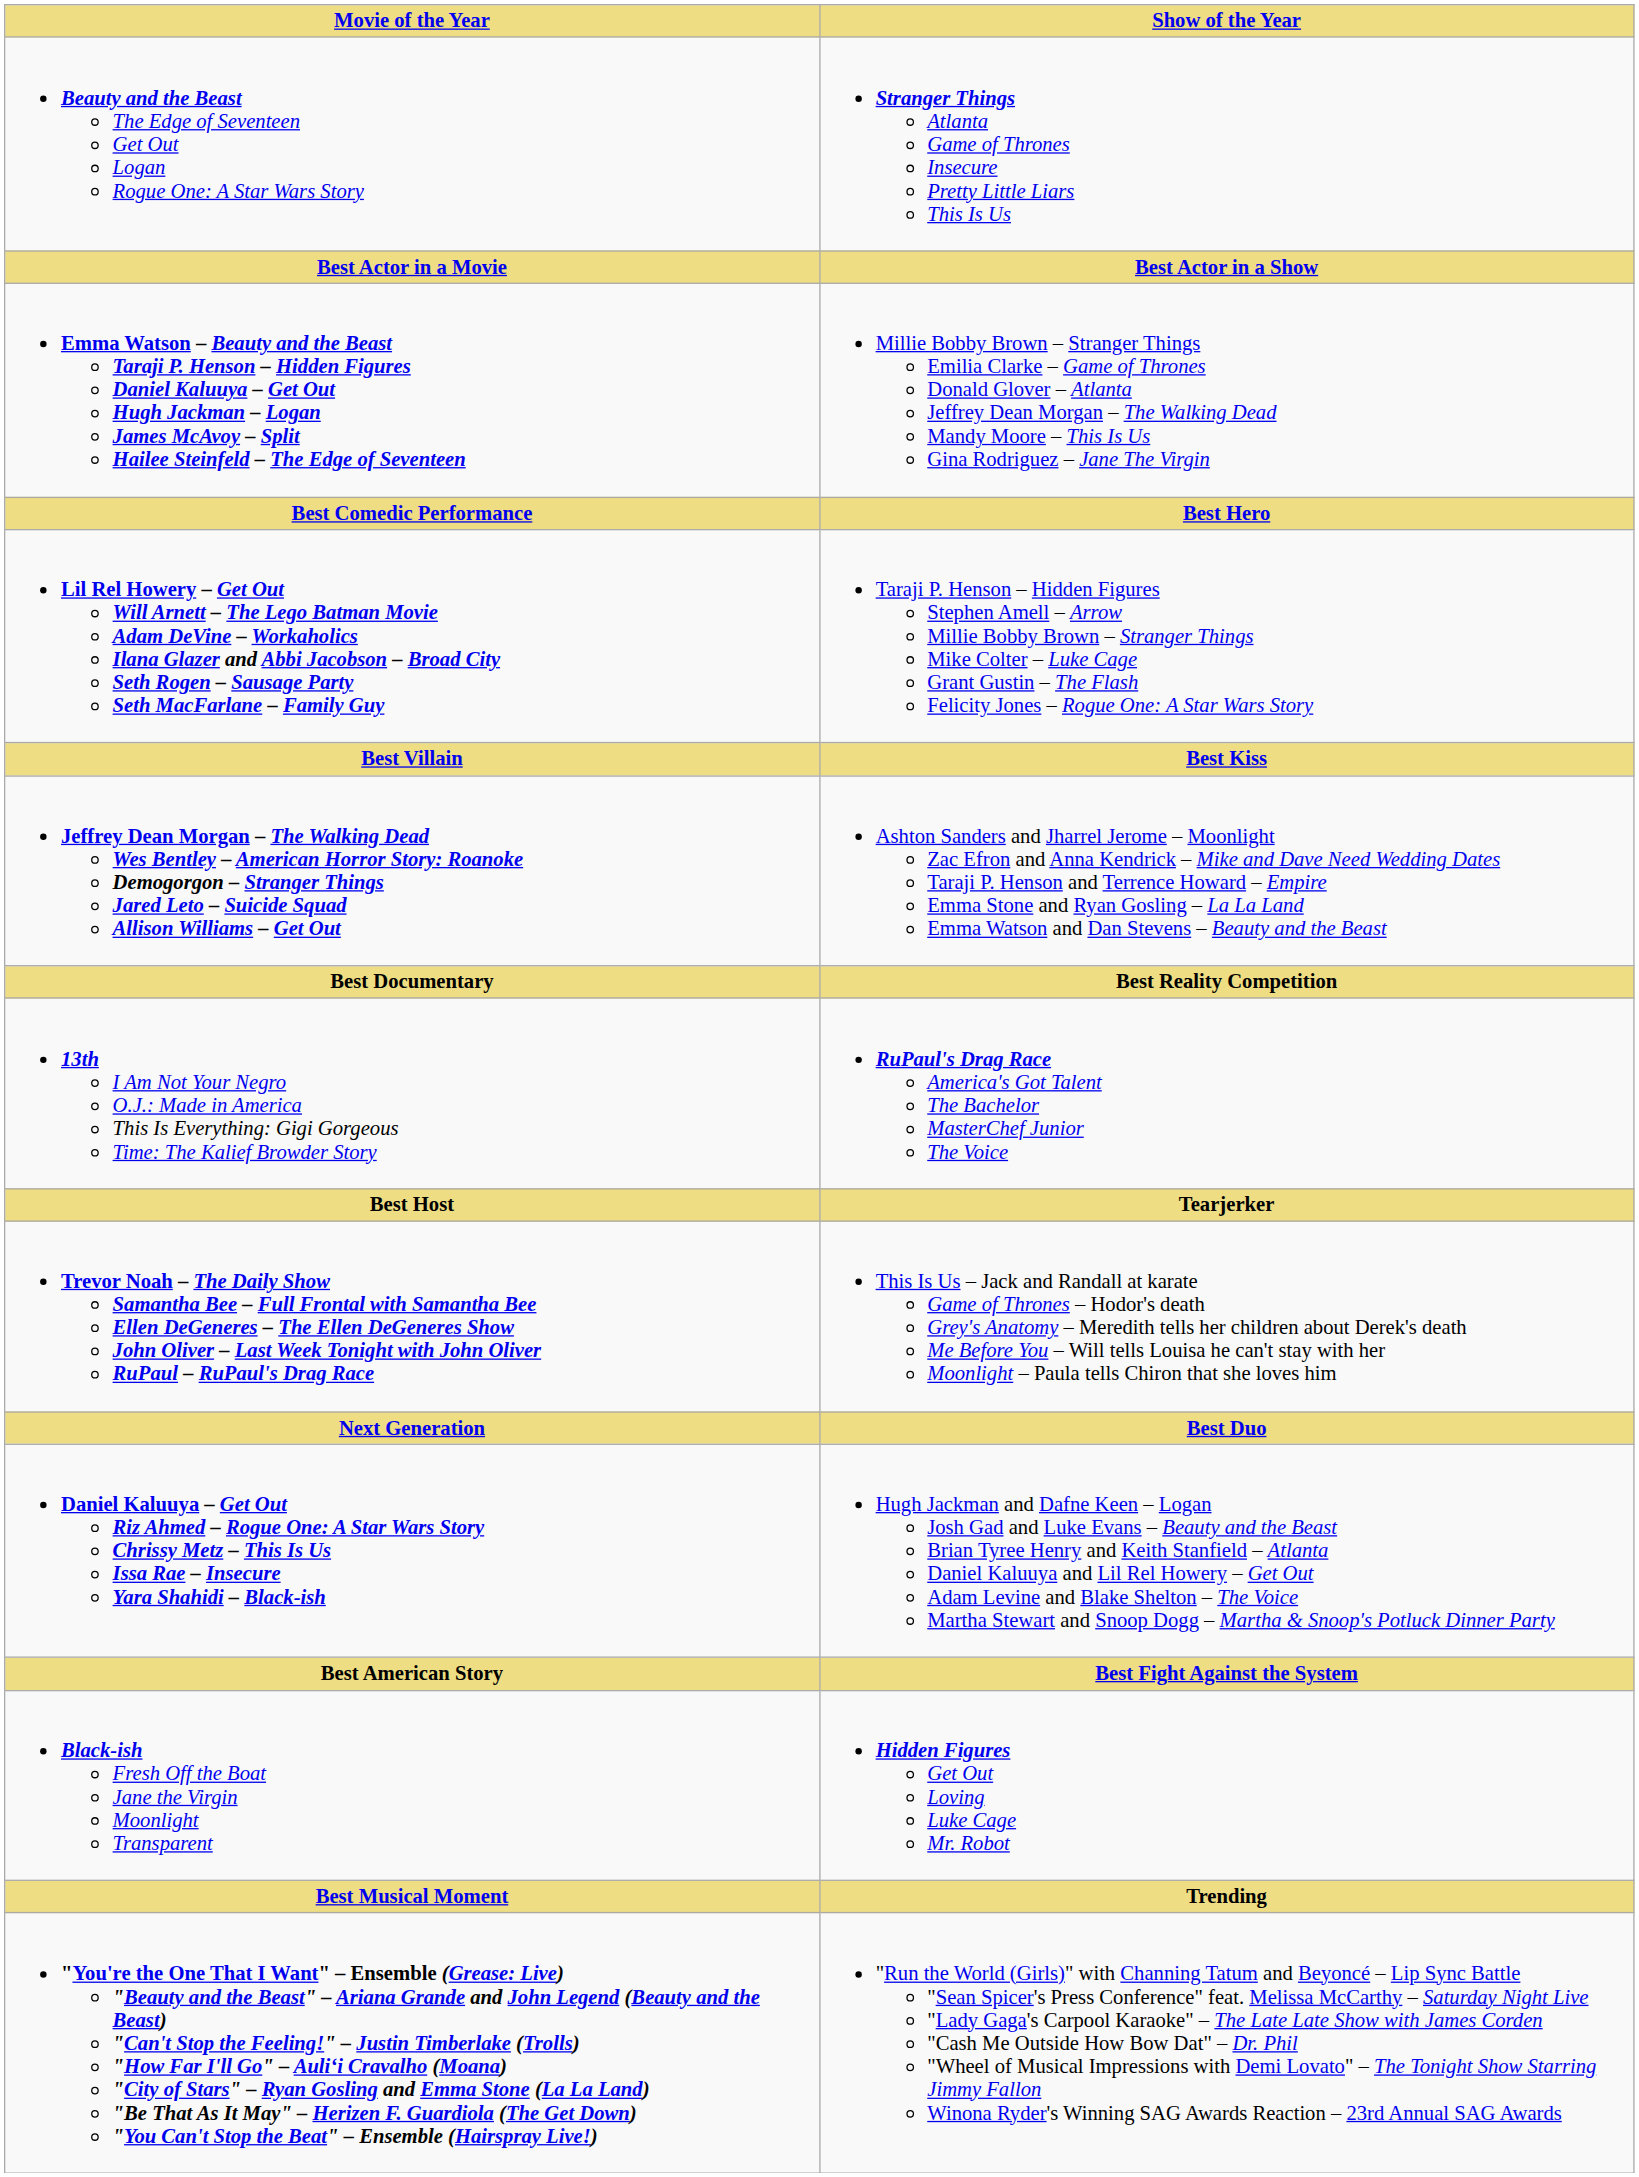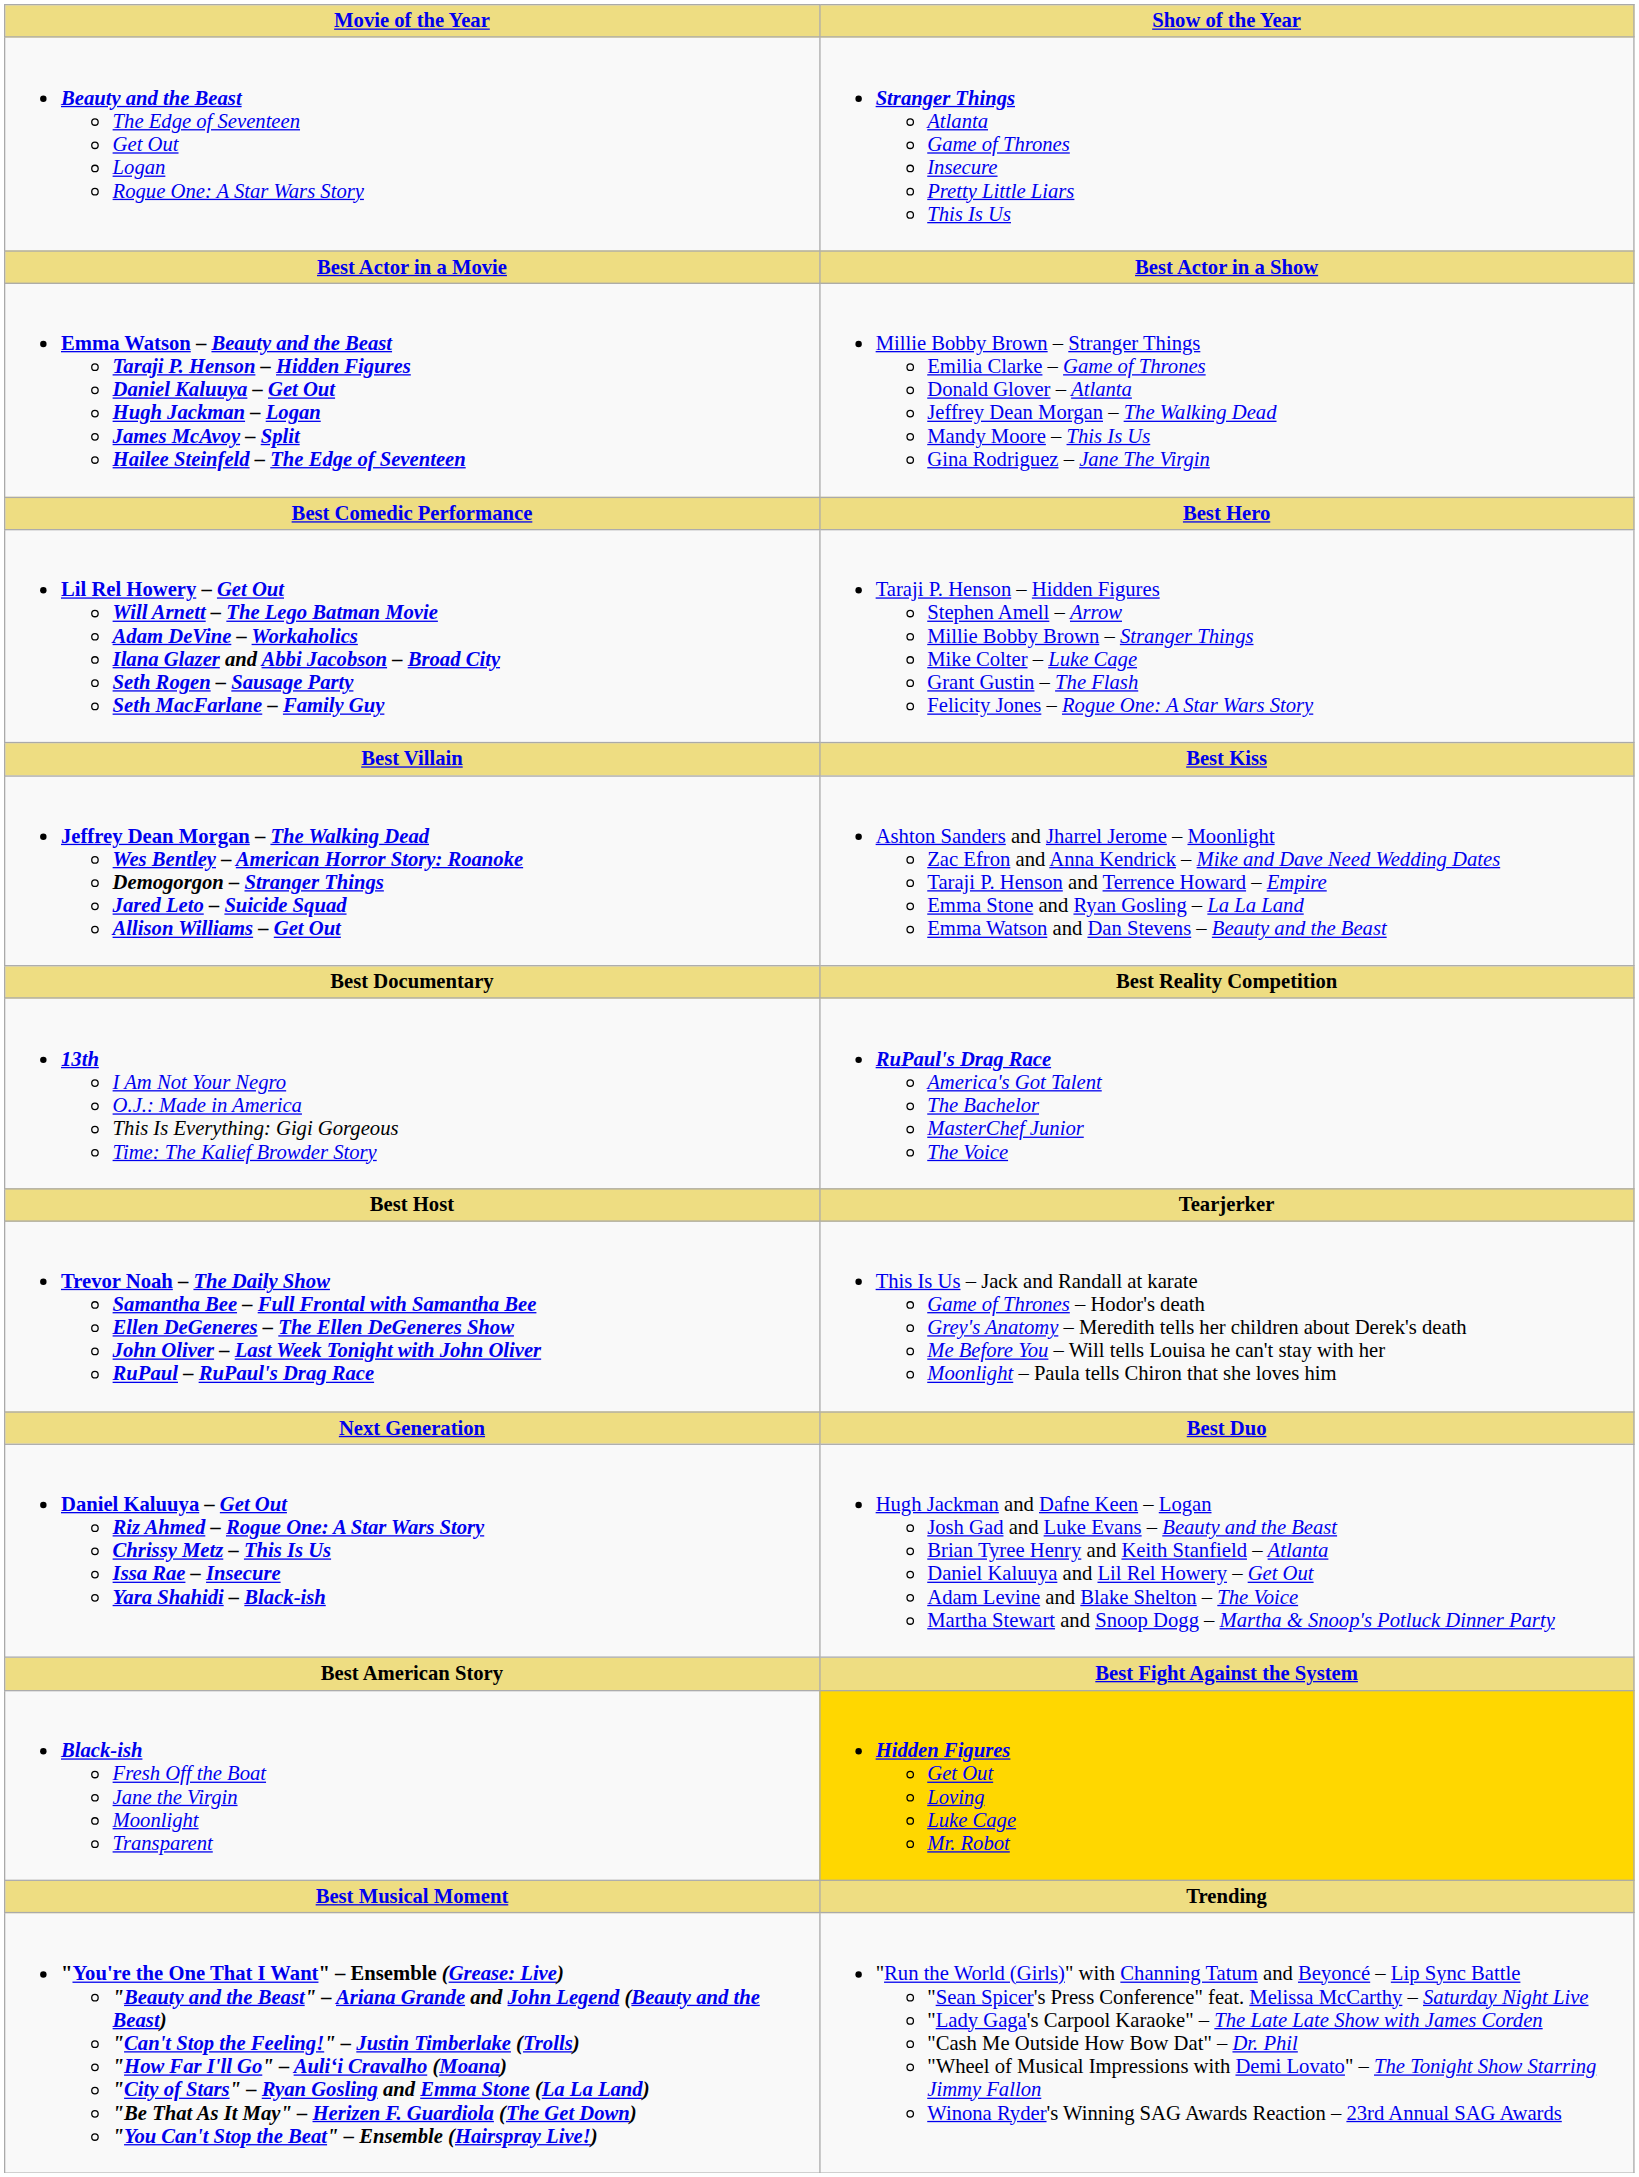row 16 | Show of the Year: no background -> gold background
